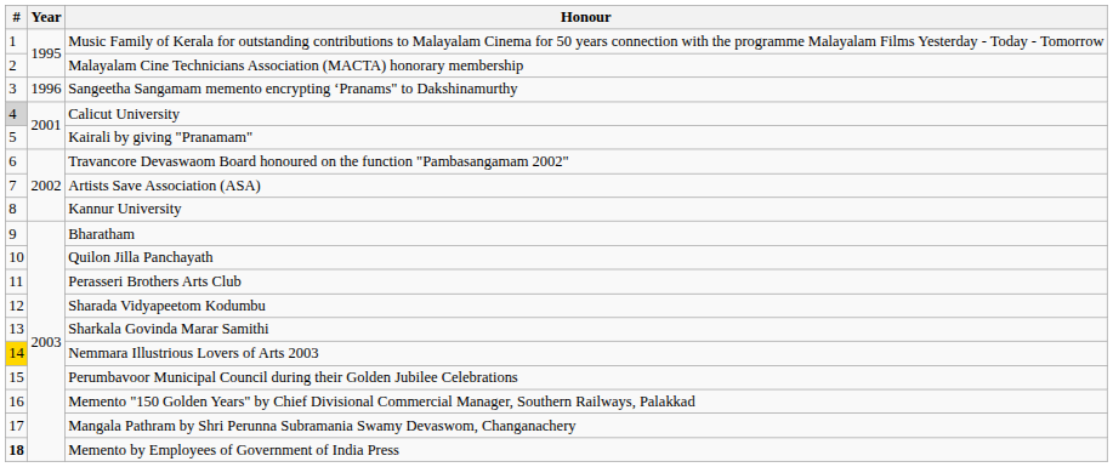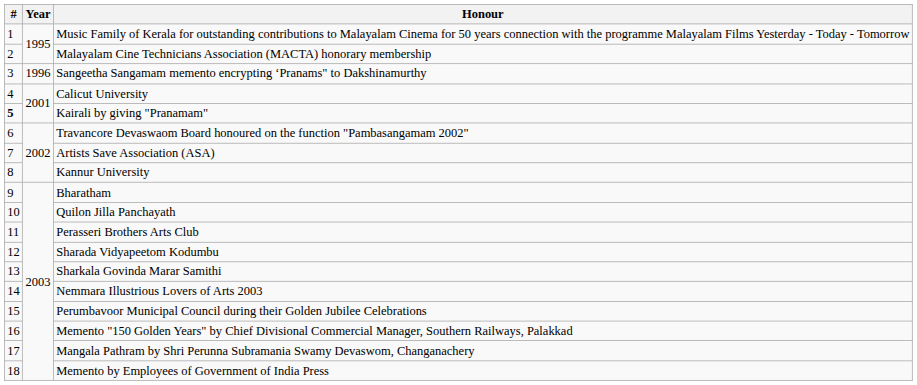Calicut University | #: lightgrey background -> no background
Kairali by giving "Pranamam" | #: normal -> bold
Nemmara Illustrious Lovers of Arts 2003 | #: gold background -> no background
Memento by Employees of Government of India Press | #: bold -> normal
